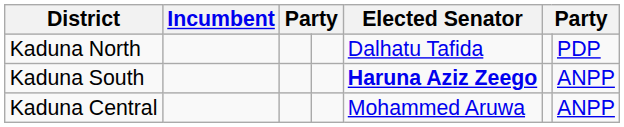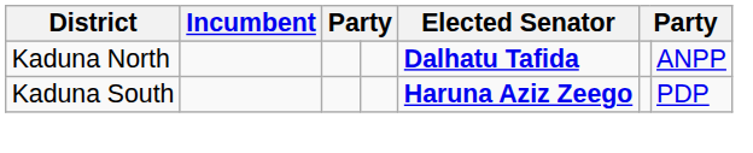Kaduna North | Elected Senator: normal -> bold
Kaduna North | column 7: PDP -> ANPP
Kaduna South | column 7: ANPP -> PDP
- row: Kaduna Central | Mohammed Aruwa | ANPP
